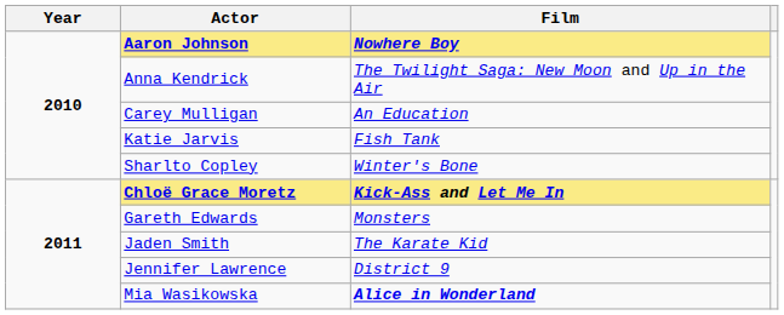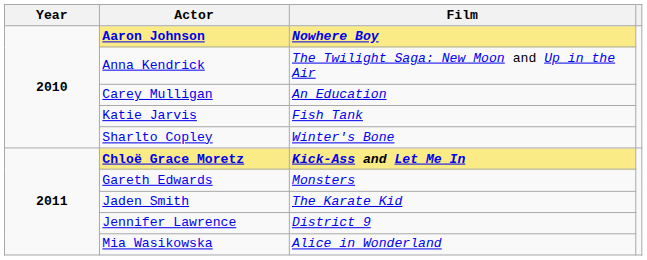Mia Wasikowska | Film: bold -> normal
